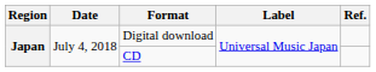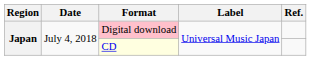Digital download | Format: no background -> pink background
CD | Format: no background -> lightyellow background
